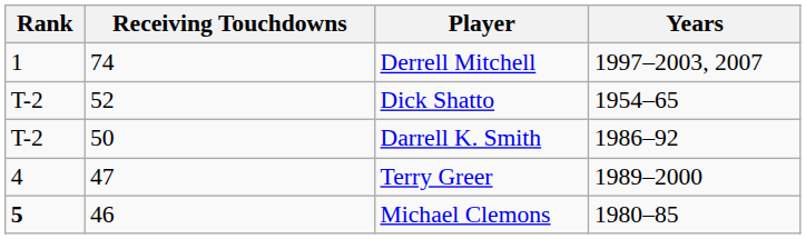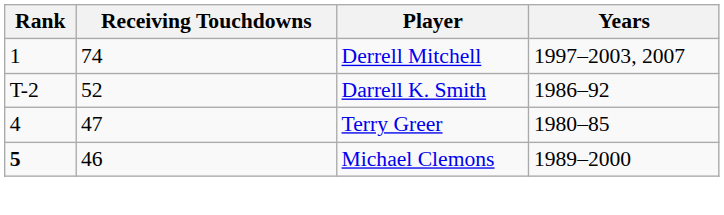- row: T-2 | 52 | Dick Shatto | 1954–65
Darrell K. Smith | Receiving Touchdowns: 50 -> 52
Terry Greer | Years: 1989–2000 -> 1980–85
Michael Clemons | Years: 1980–85 -> 1989–2000
